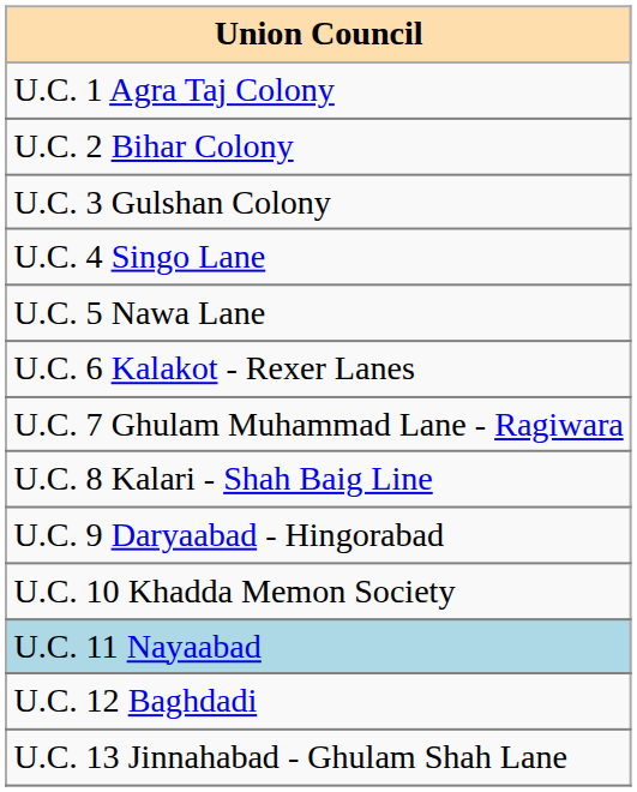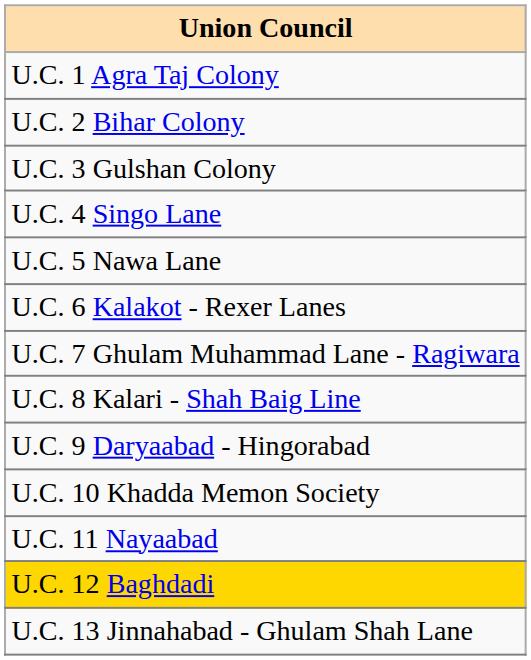row 12 | column 1: lightblue background -> no background
row 13 | column 1: no background -> gold background
